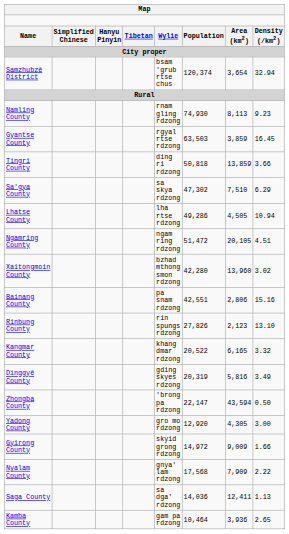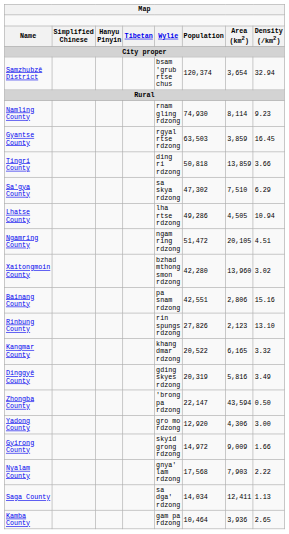Namling County | column 7: 8,113 -> 8,114
Yadong County | column 7: 4,305 -> 4,306
Nyalam County | column 7: 7,909 -> 7,903
Saga County | column 6: 14,036 -> 14,034
